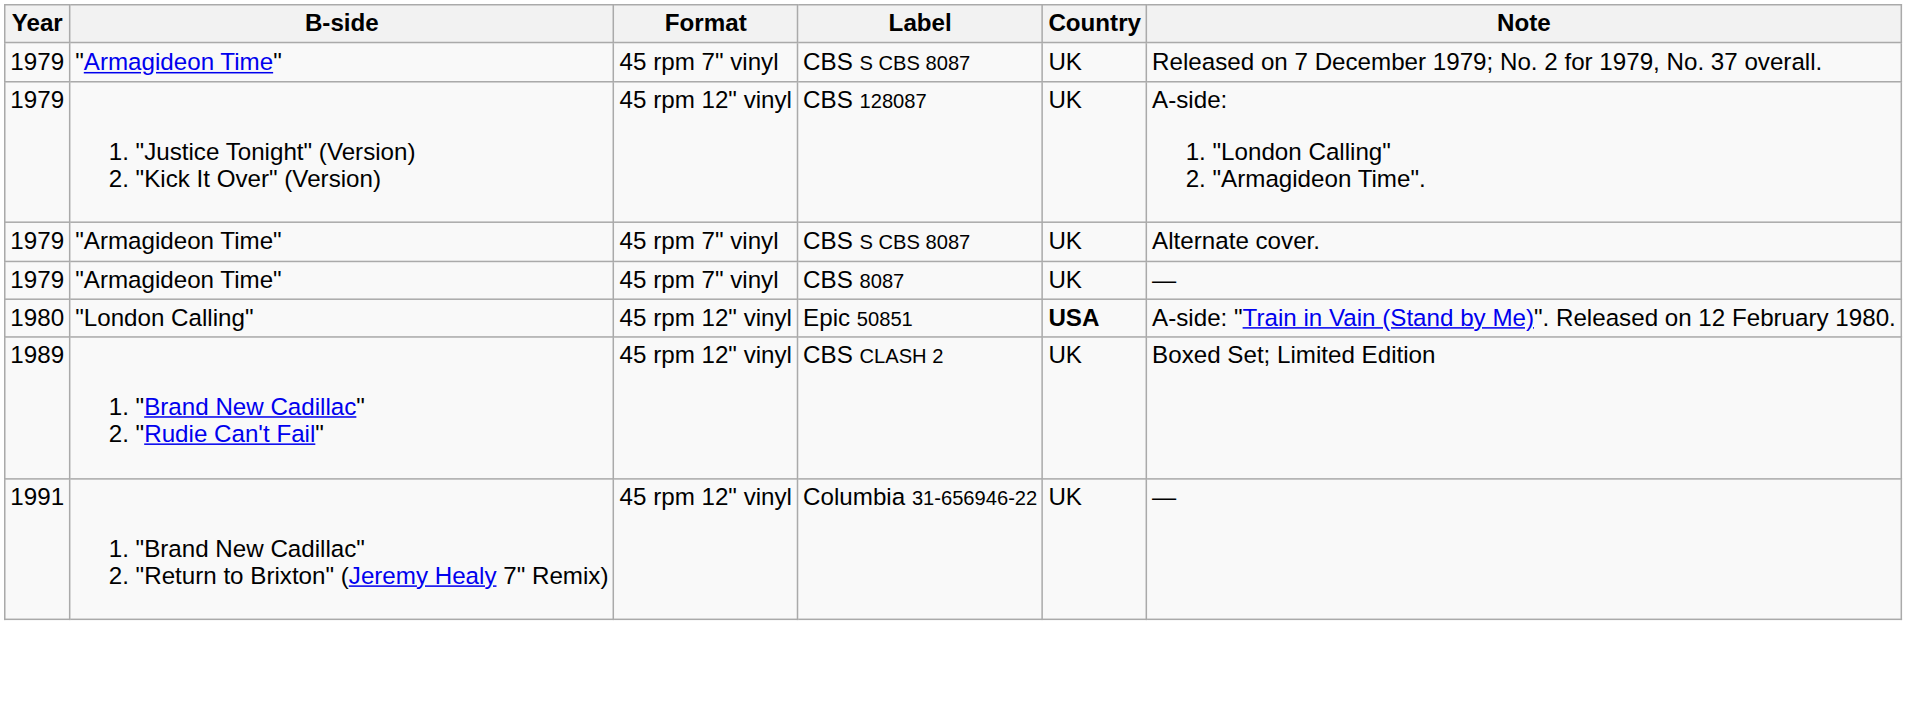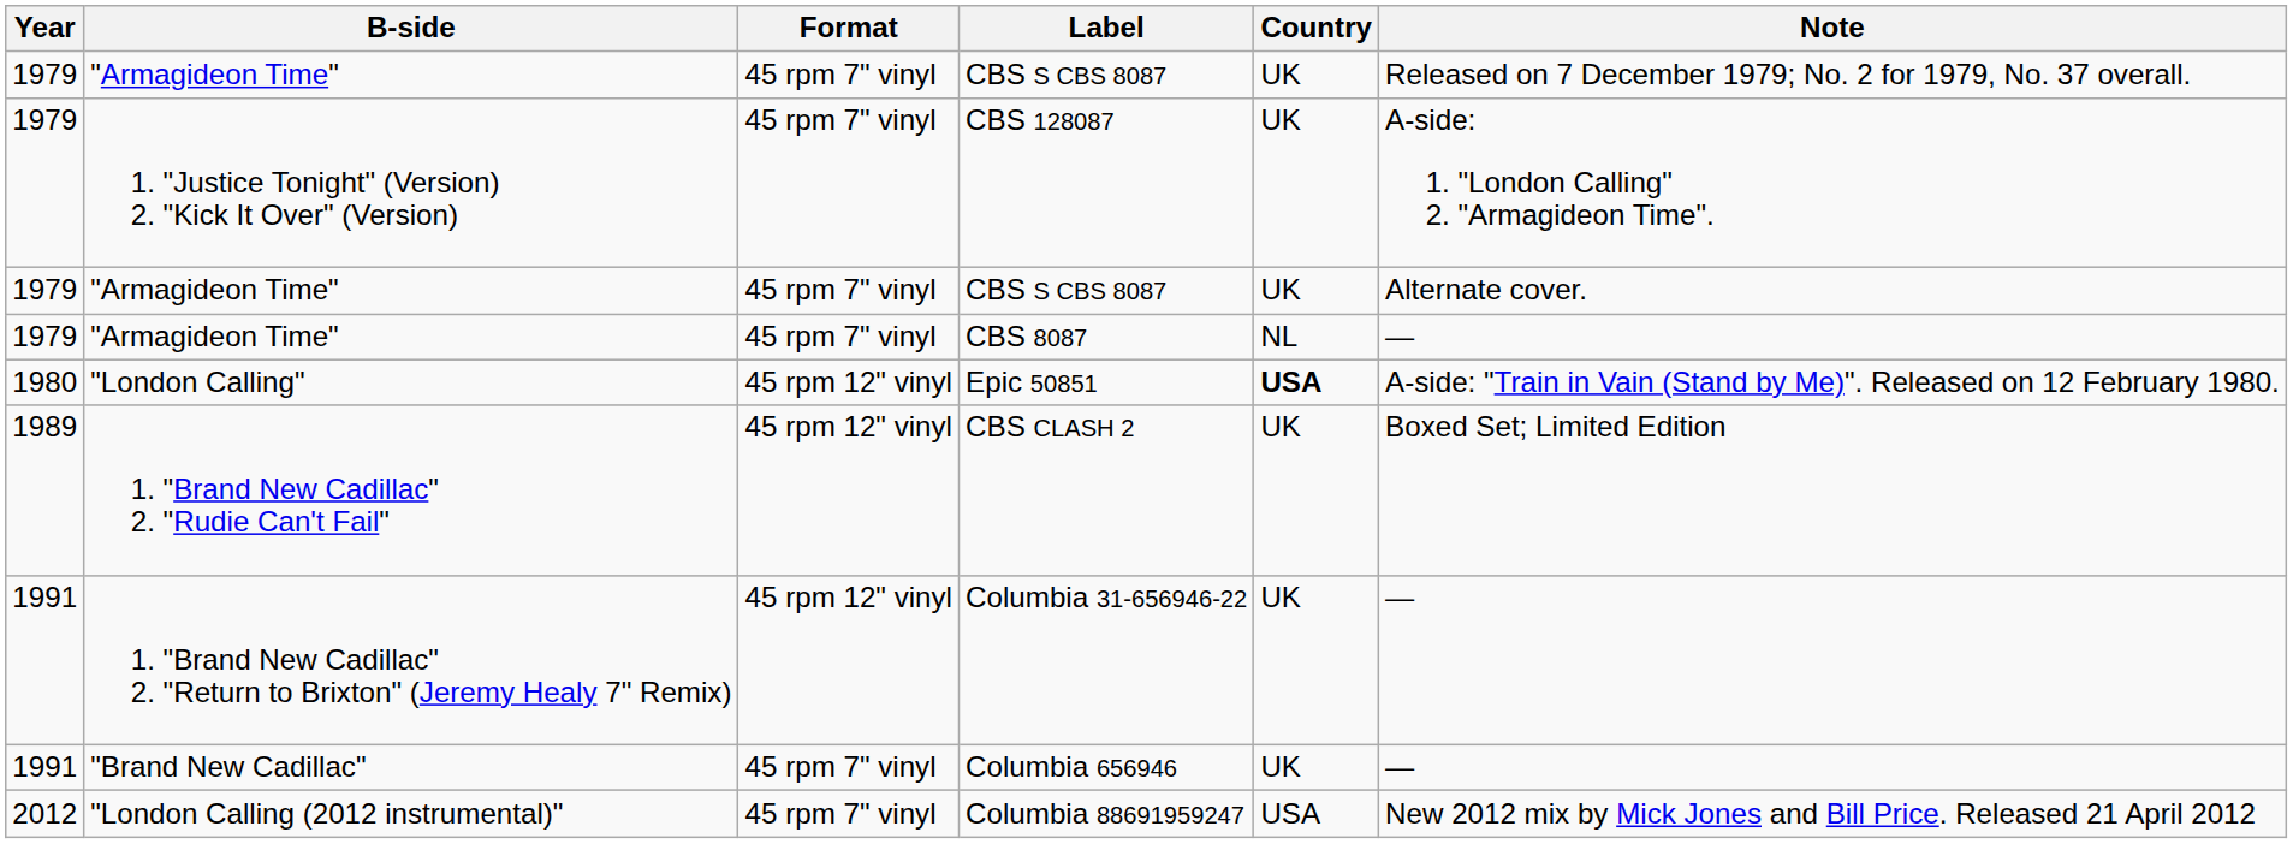CBS 128087 | Format: 45 rpm 12" vinyl -> 45 rpm 7" vinyl
CBS 8087 | Country: UK -> NL
+ row: 1991 | "Brand New Cadillac" | 45 rpm 7" vinyl | Columbia 656946 | UK | —
+ row: 2012 | "London Calling (2012 instrumental)" | 45 rpm 7" vinyl | Columbia 88691959247 | USA | New 2012 mix by Mick Jones and Bill Price. Released 21 April 2012
